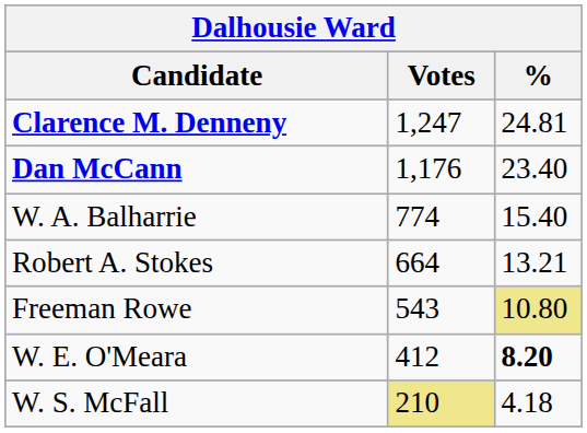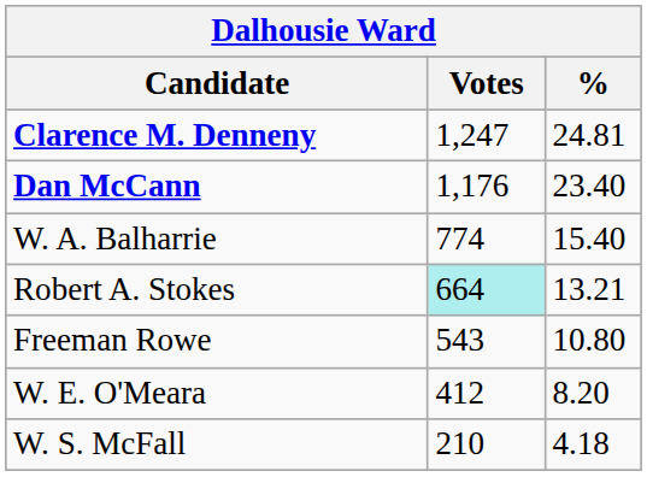Robert A. Stokes | Votes: no background -> paleturquoise background
Freeman Rowe | %: khaki background -> no background
W. E. O'Meara | %: bold -> normal
W. S. McFall | Votes: khaki background -> no background
